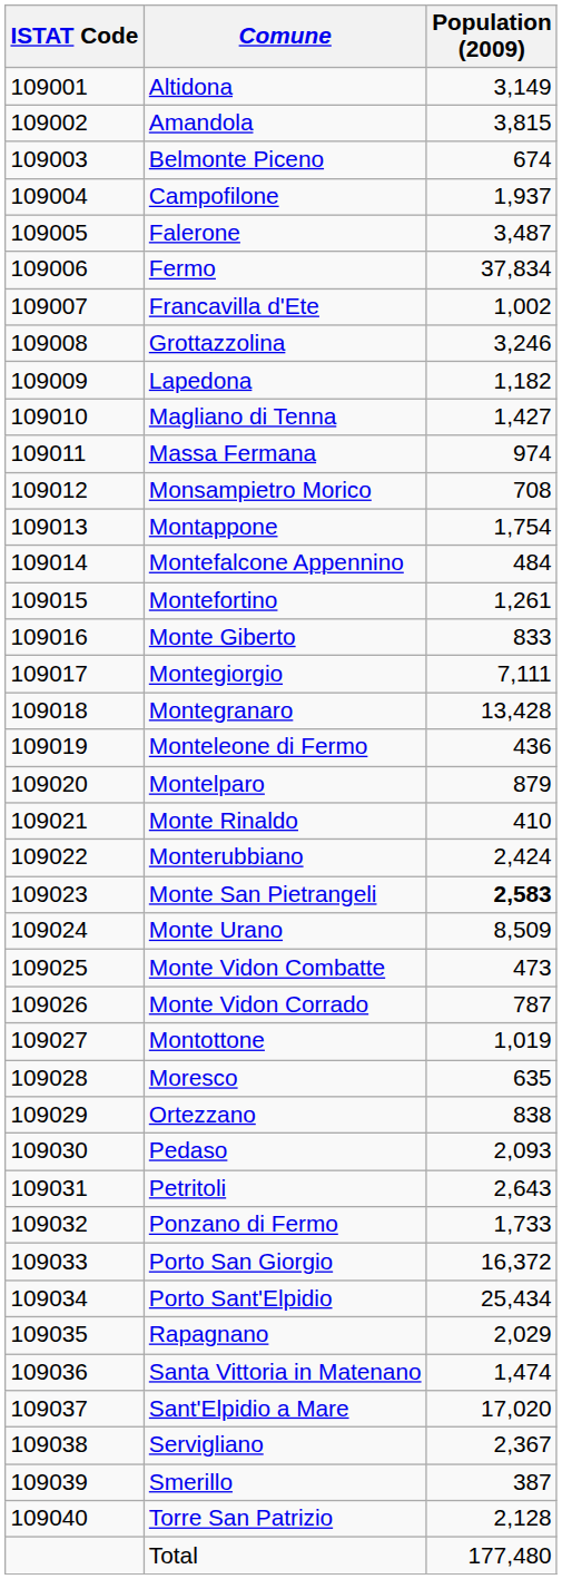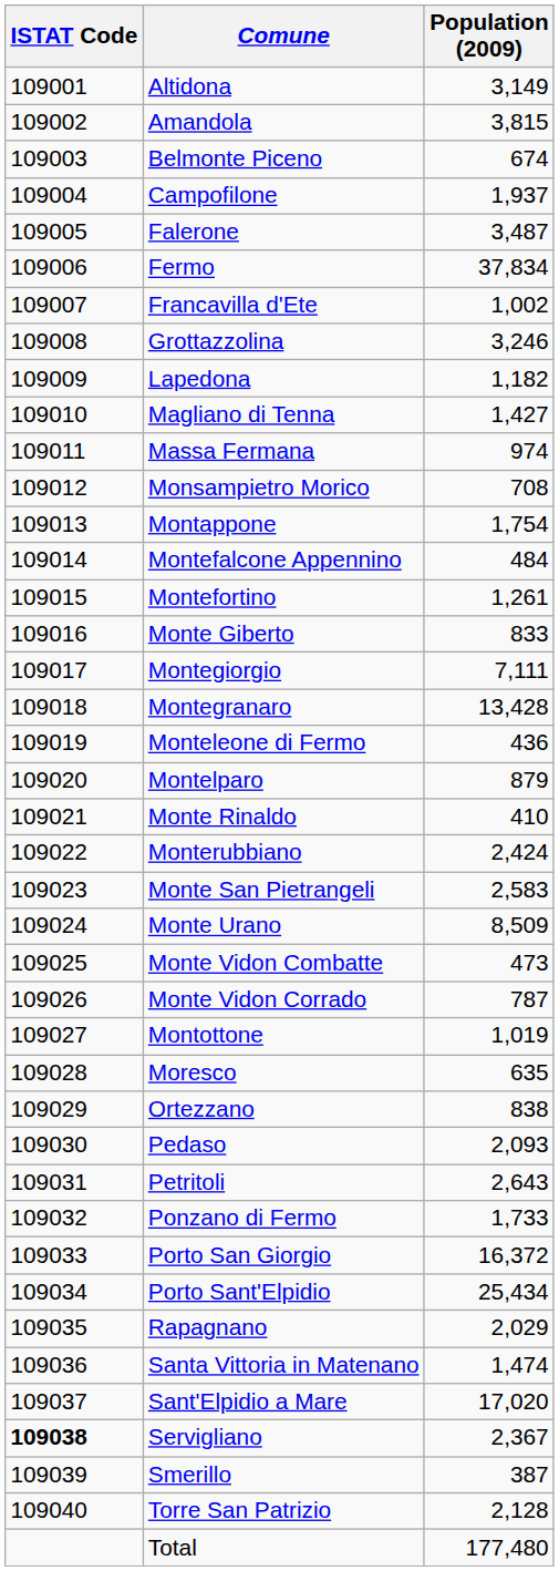Monte San Pietrangeli | Population (2009): bold -> normal
Servigliano | ISTAT Code: normal -> bold
